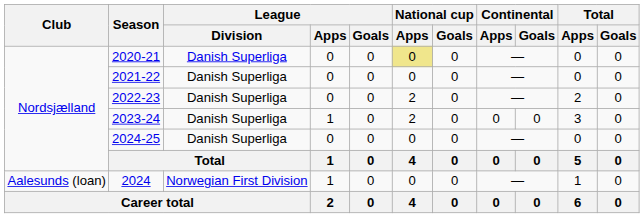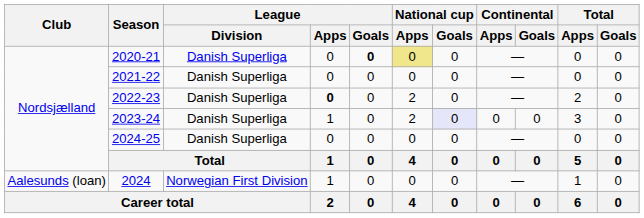2020-21 | League / Goals: normal -> bold
2022-23 | League / Apps: normal -> bold
2023-24 | National cup / Goals: no background -> lavender background
